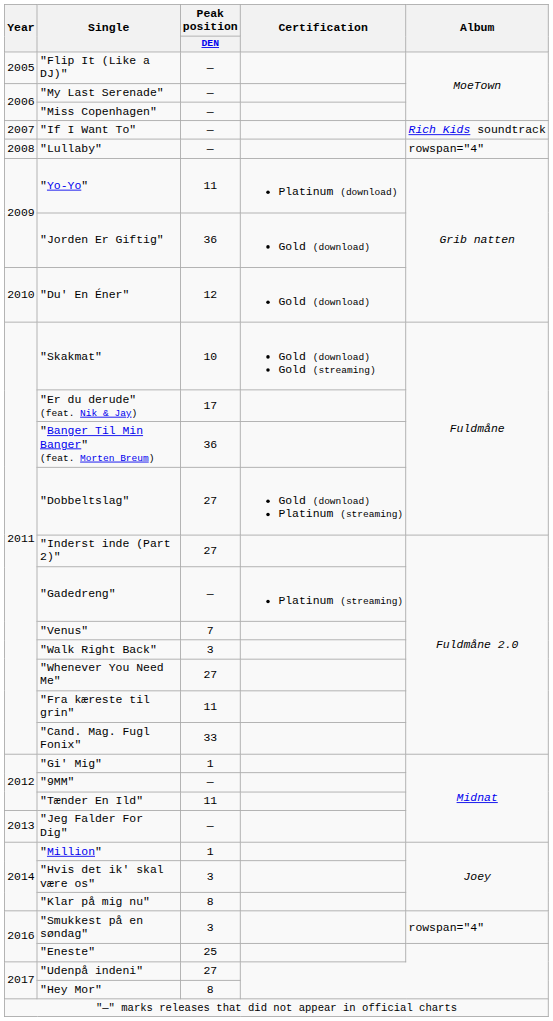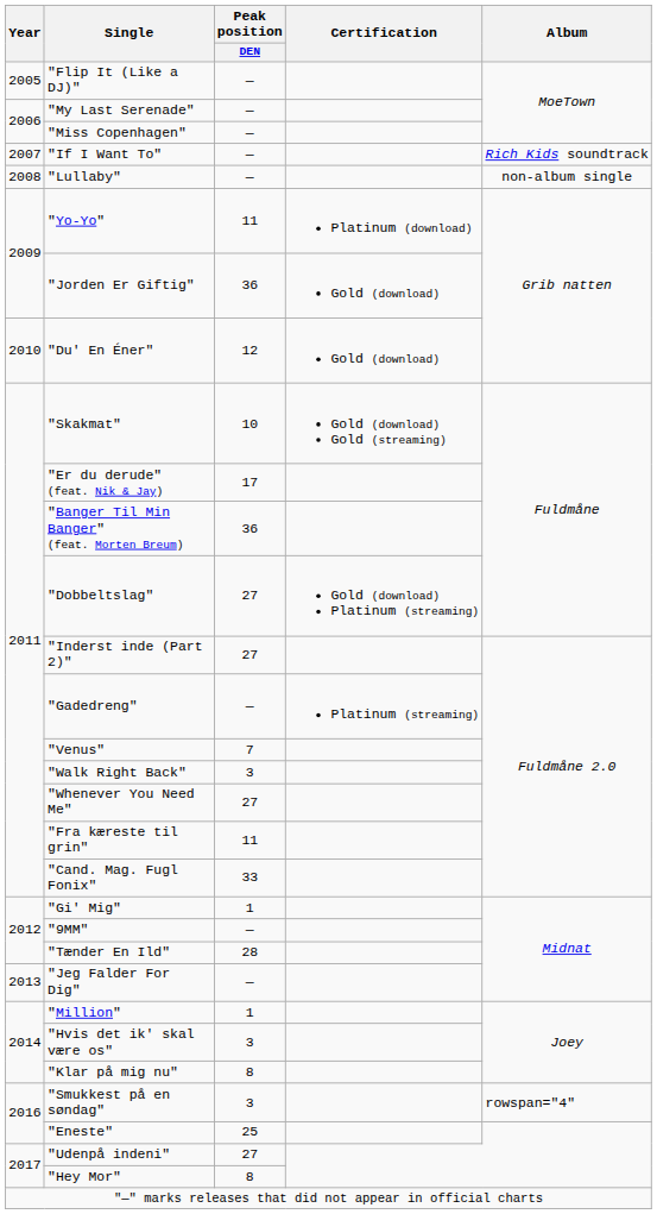"Lullaby" | Album: rowspan="4" -> non-album single
"Tænder En Ild" | Peak position / DEN: 11 -> 28
